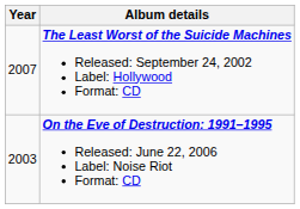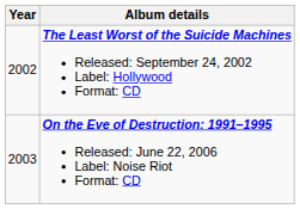row 2 | Year: 2007 -> 2002
